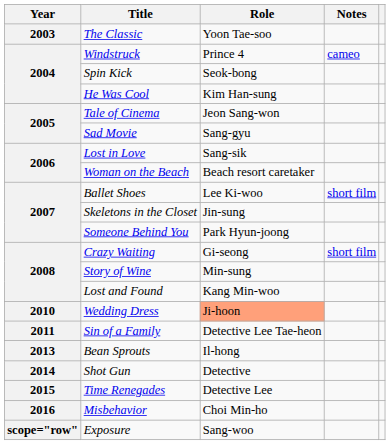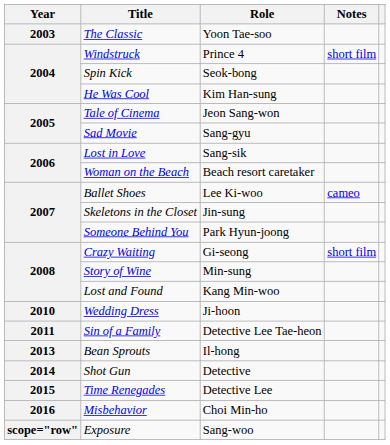Windstruck | Notes: cameo -> short film
Ballet Shoes | Notes: short film -> cameo
Wedding Dress | Role: lightsalmon background -> no background
